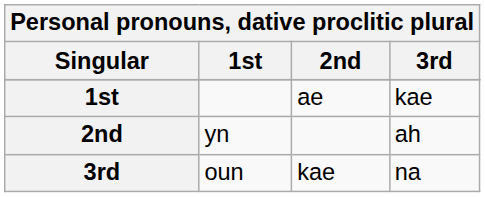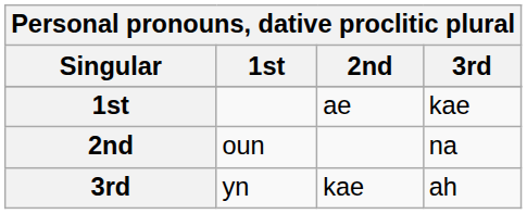row 4 | 1st: yn -> oun
row 4 | 3rd: ah -> na
row 5 | 1st: oun -> yn
row 5 | 3rd: na -> ah
